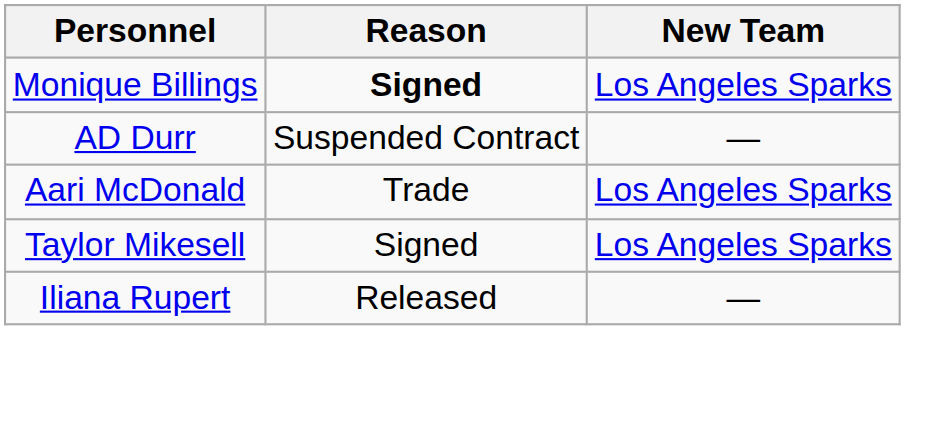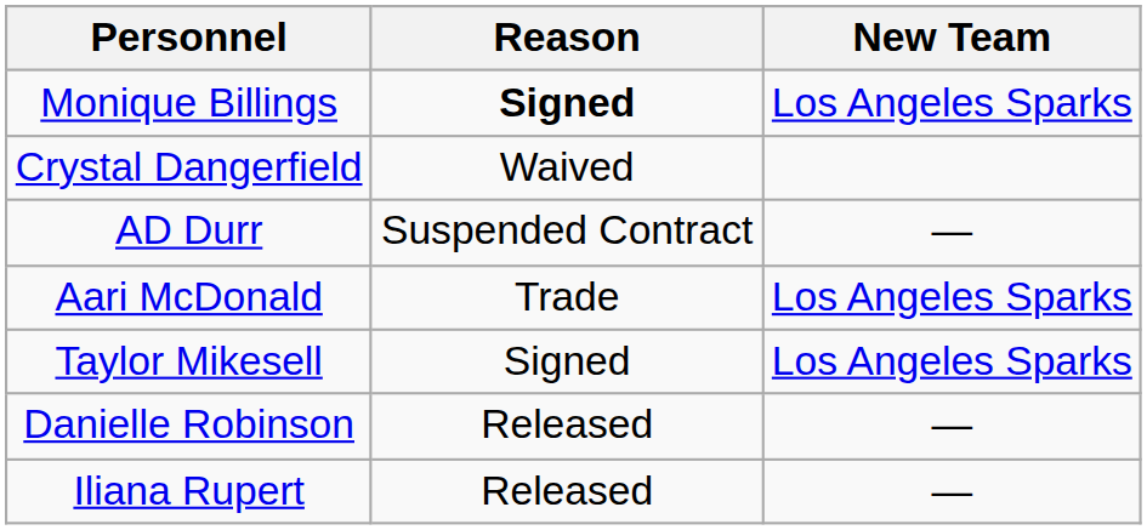+ row: Crystal Dangerfield | Waived
+ row: Danielle Robinson | Released | —
